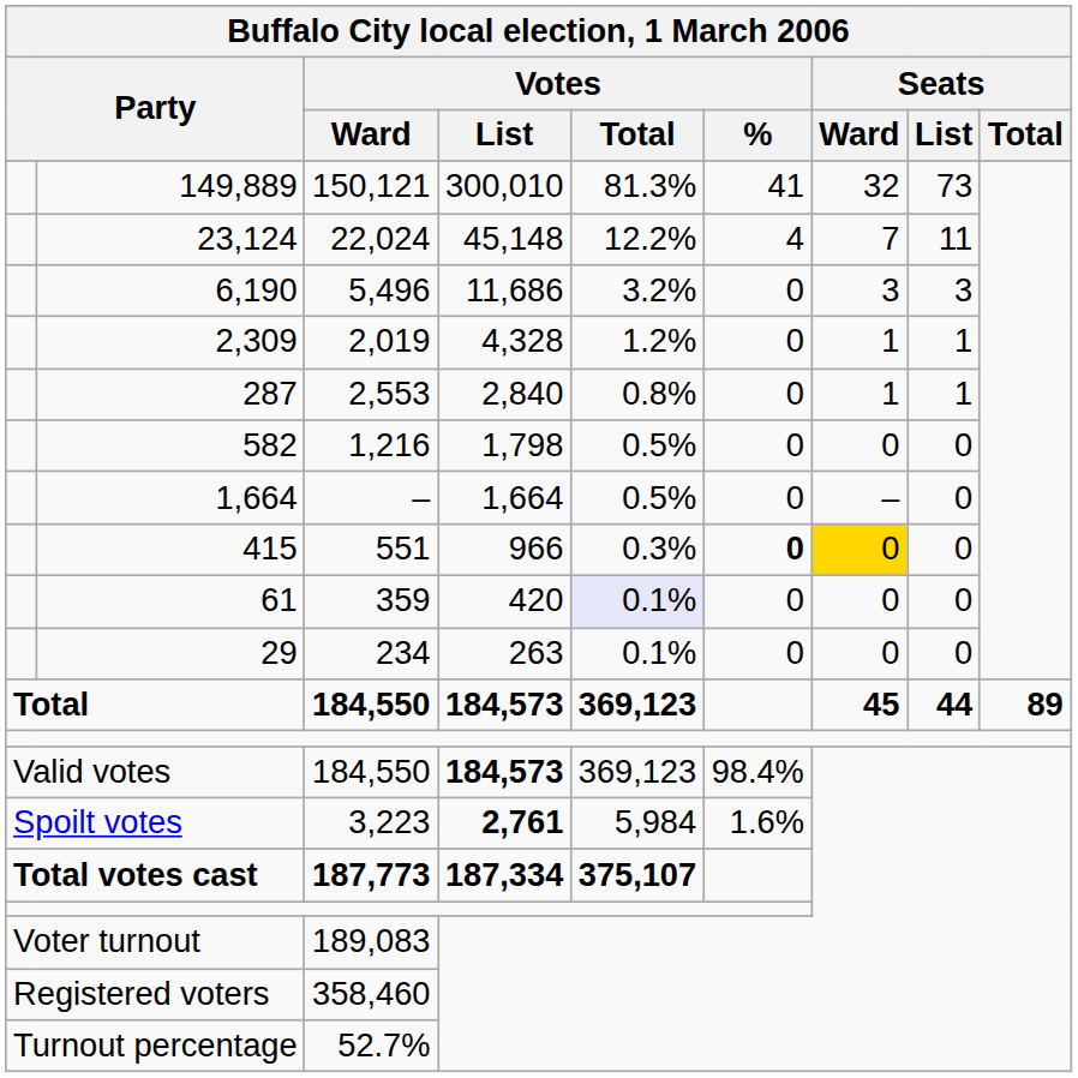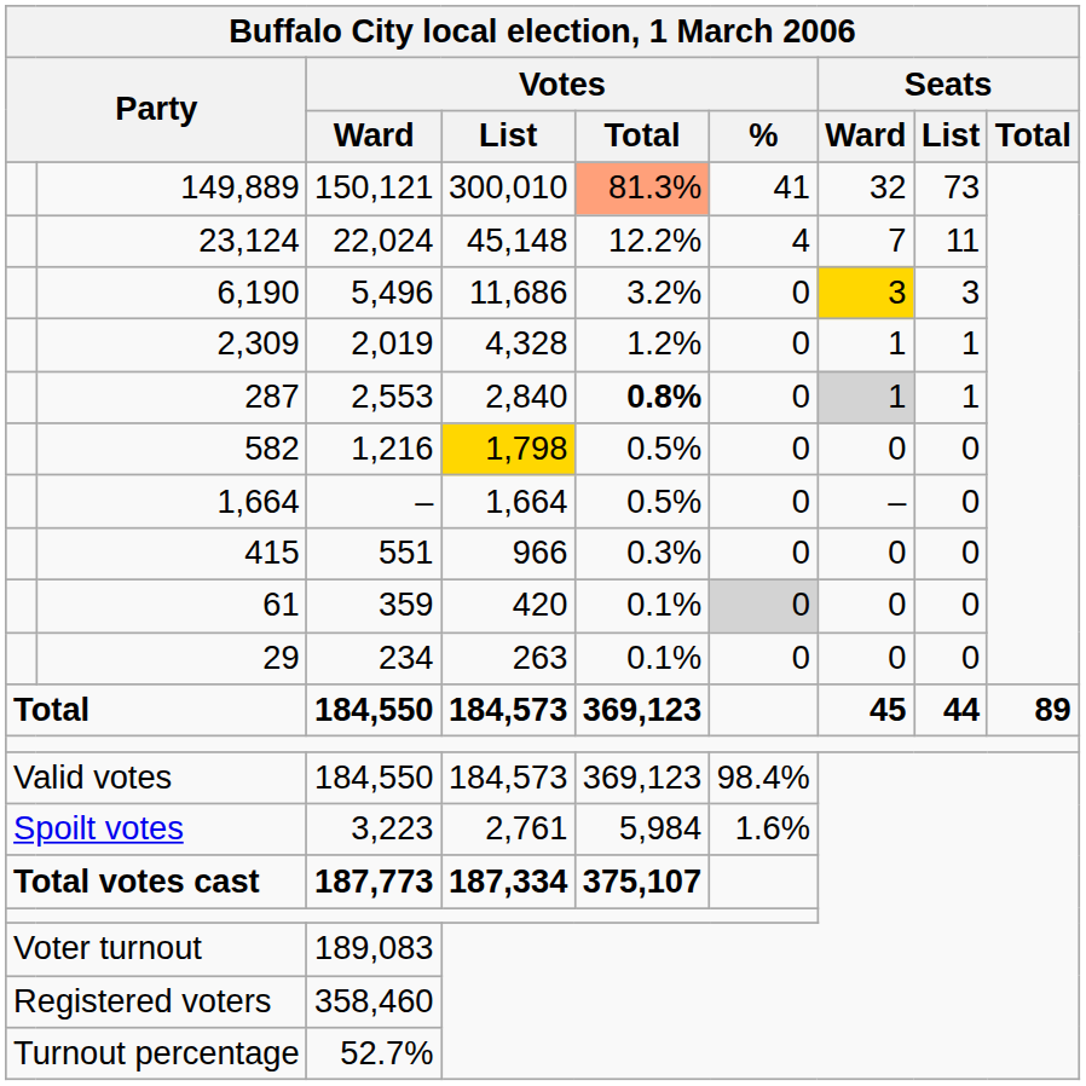149,889 | Votes / Total: no background -> lightsalmon background
6,190 | Seats / Ward: no background -> gold background
287 | Votes / Total: normal -> bold
287 | Seats / Ward: no background -> lightgrey background
582 | Votes / List: no background -> gold background
415 | Votes / %: bold -> normal
415 | Seats / Ward: gold background -> no background
61 | Votes / Total: lavender background -> no background
61 | Votes / %: no background -> lightgrey background
Valid votes | Votes / List: bold -> normal
Spoilt votes | Votes / List: bold -> normal
